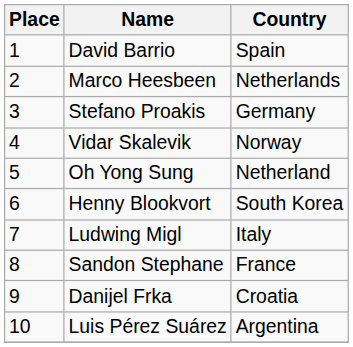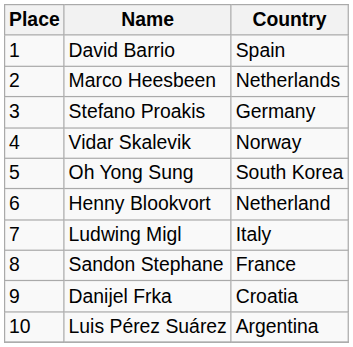Oh Yong Sung | Country: Netherland -> South Korea
Henny Blookvort | Country: South Korea -> Netherland
